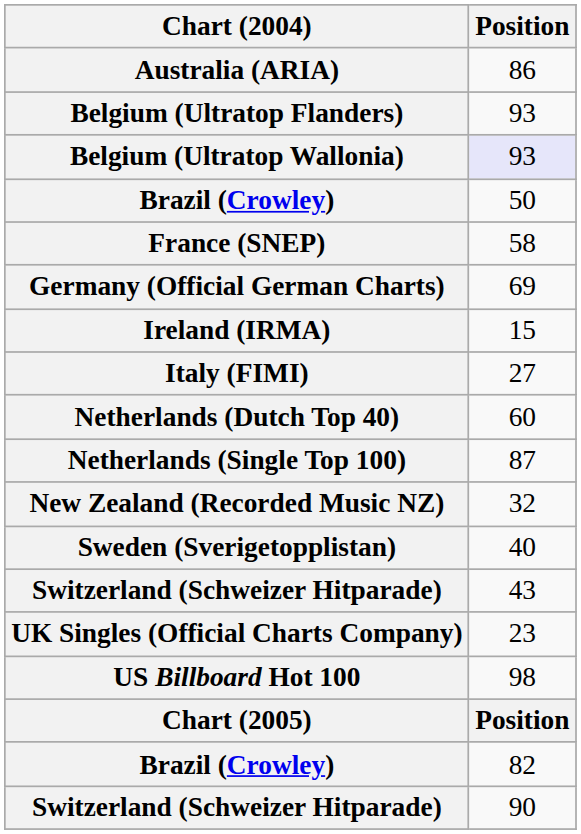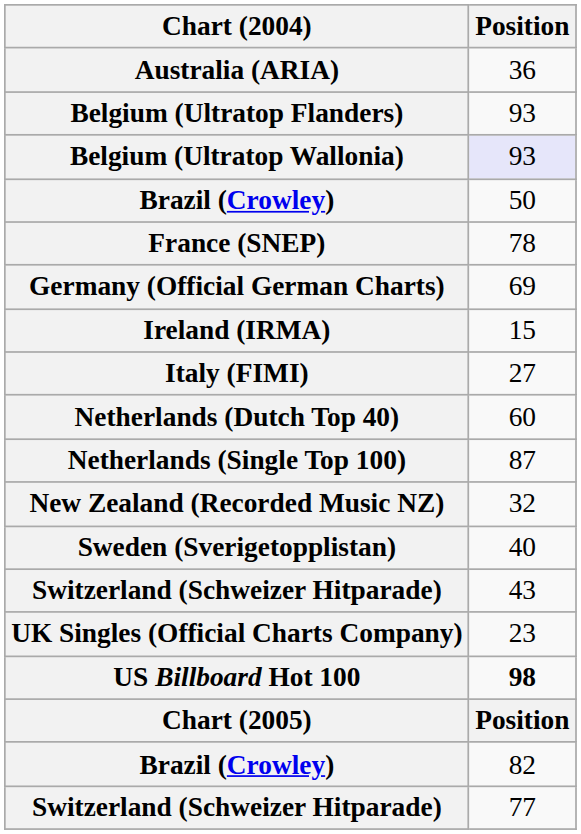row 2 | Position: 86 -> 36
row 6 | Position: 58 -> 78
row 16 | Position: normal -> bold
row 19 | Position: 90 -> 77
